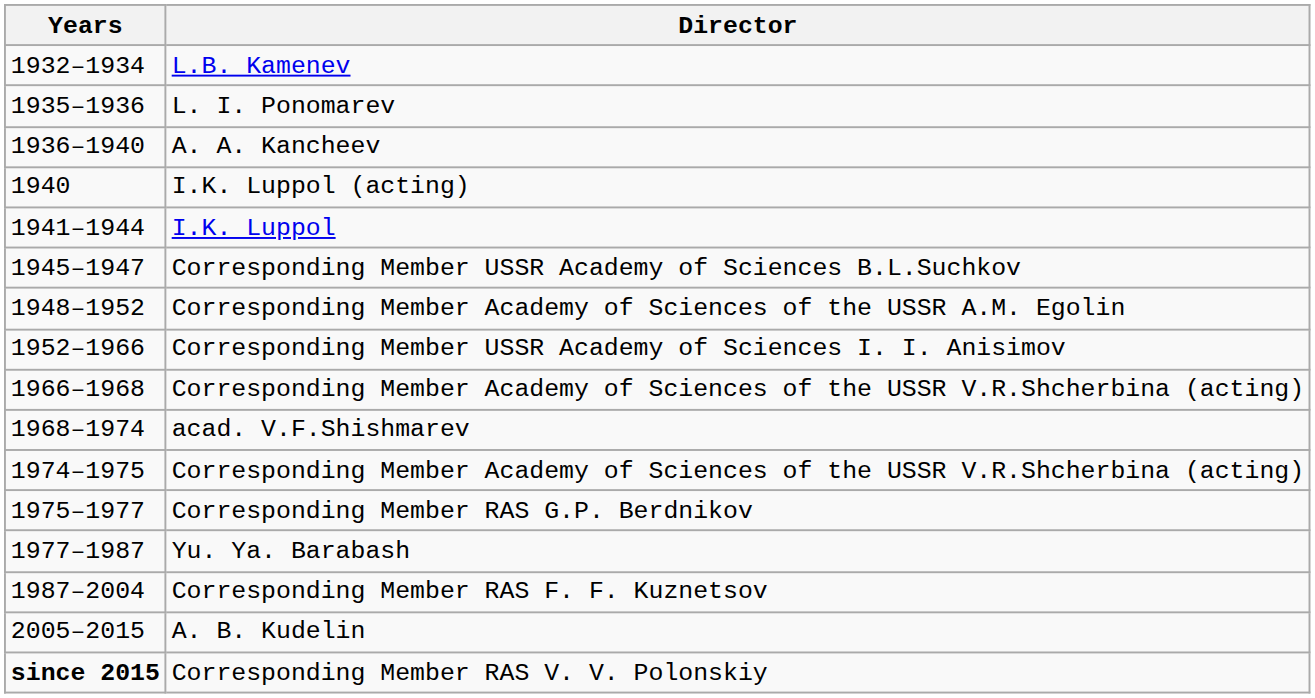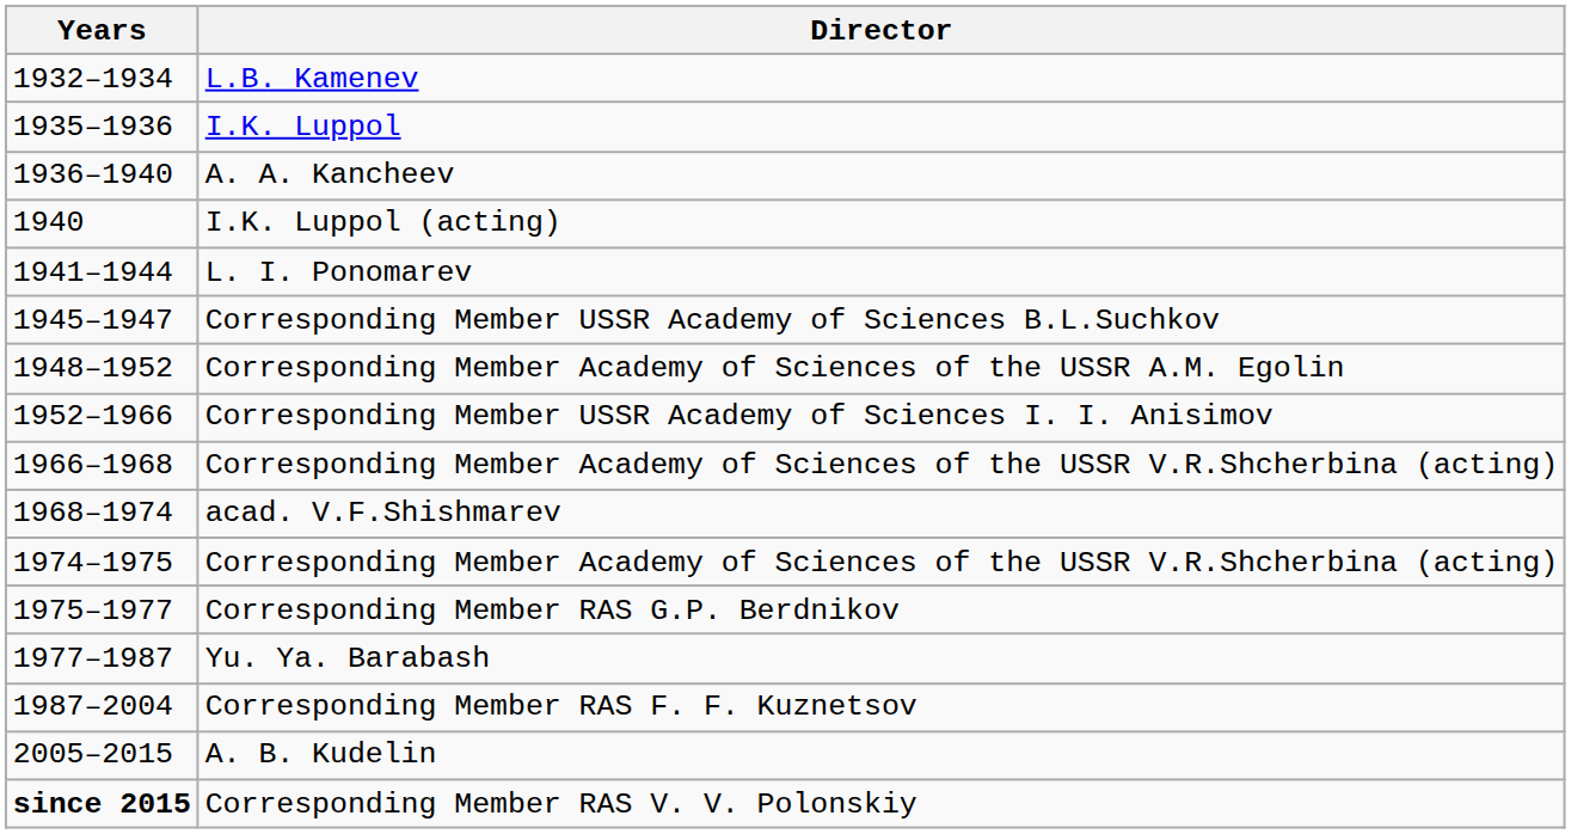row 3 | Director: L. I. Ponomarev -> I.K. Luppol
row 6 | Director: I.K. Luppol -> L. I. Ponomarev
